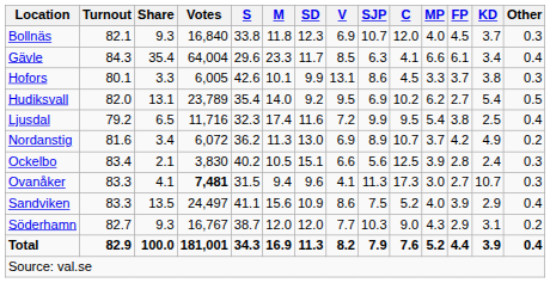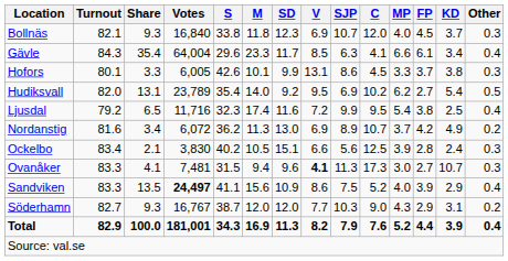Ovanåker | Votes: bold -> normal
Ovanåker | V: normal -> bold
Sandviken | Votes: normal -> bold
